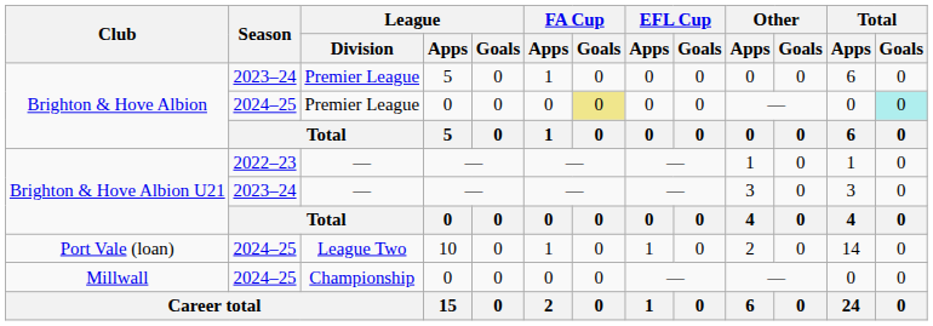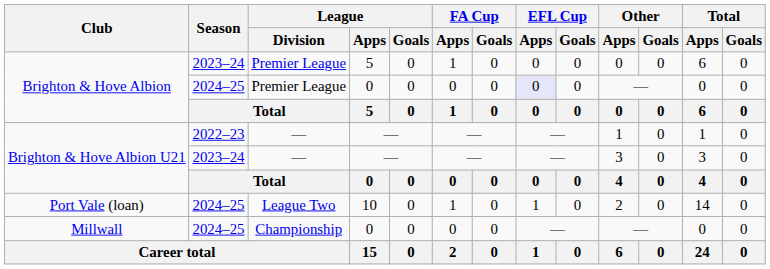Brighton & Hove Albion / 2024–25 | FA Cup / Goals: khaki background -> no background
Brighton & Hove Albion / 2024–25 | EFL Cup / Apps: no background -> lavender background
Brighton & Hove Albion / 2024–25 | Total / Goals: paleturquoise background -> no background
